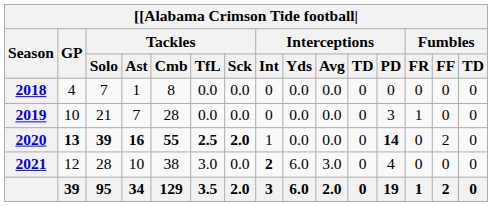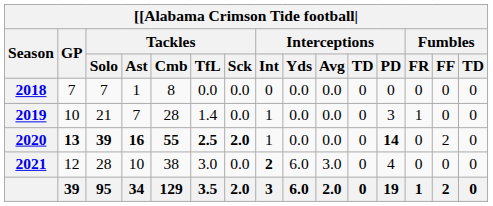2018 | GP: 4 -> 7
2019 | Tackles / TfL: 0.0 -> 1.4
2019 | Interceptions / Int: 0 -> 1
